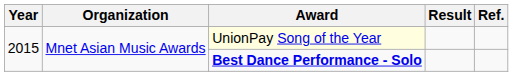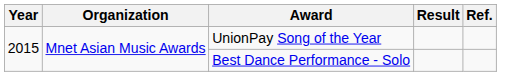UnionPay Song of the Year | Award: lightyellow background -> no background
Best Dance Performance - Solo | Award: bold -> normal
